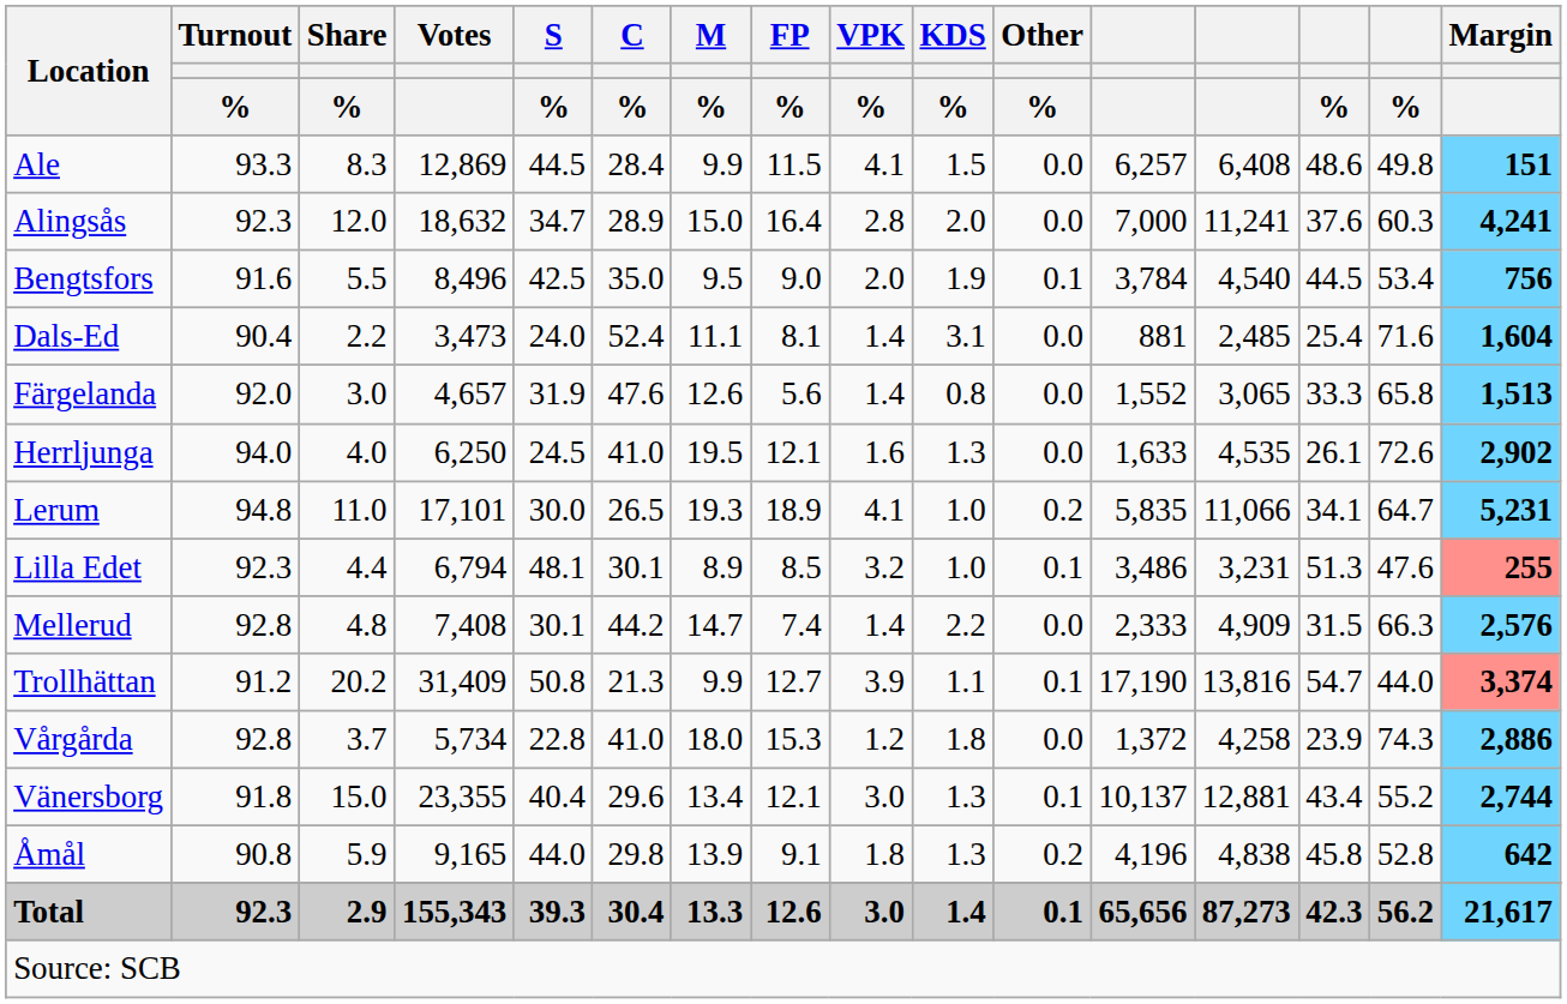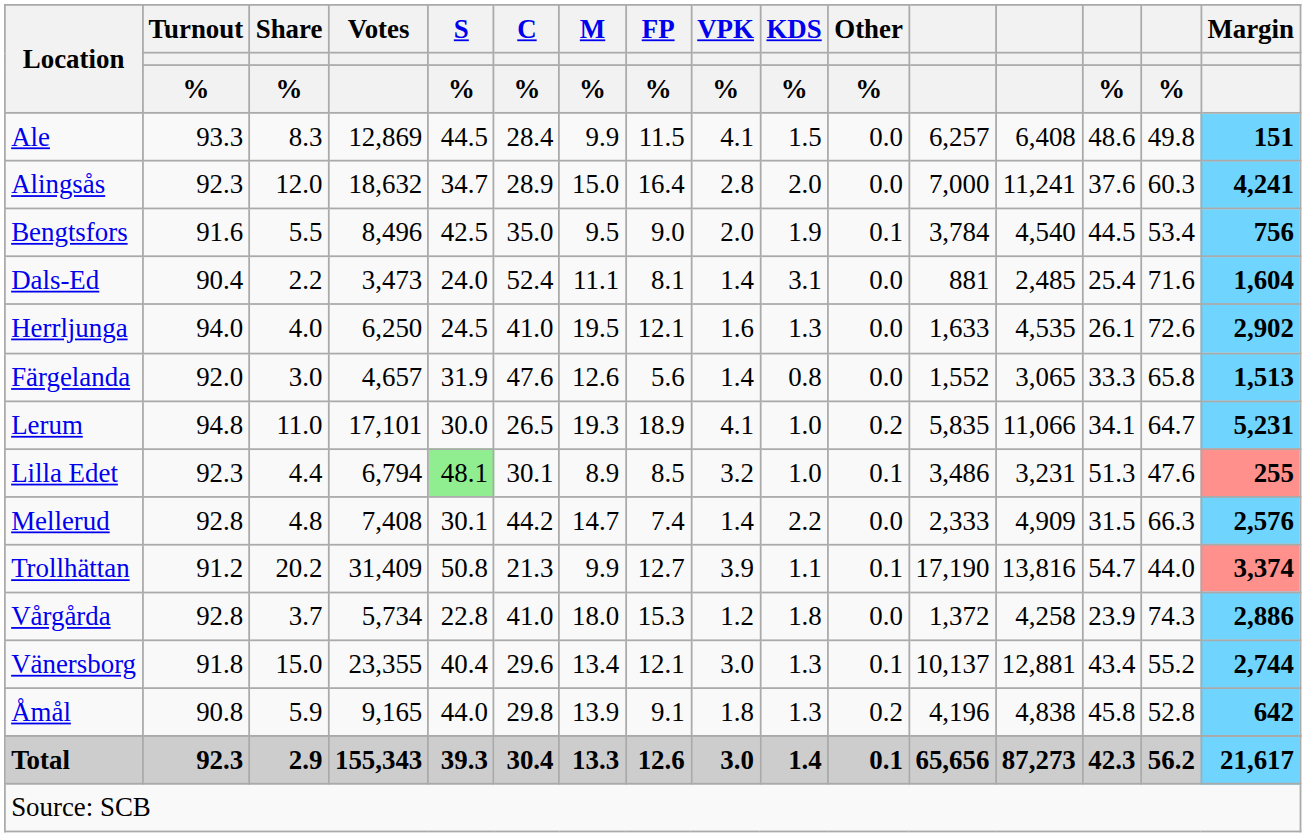rows swapped: Färgelanda <-> Herrljunga
Lilla Edet | S / %: no background -> lightgreen background
